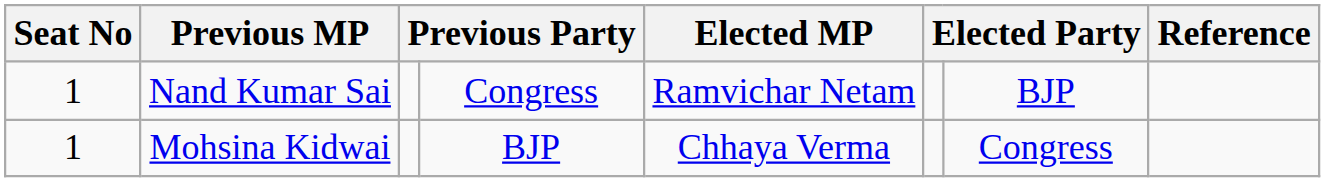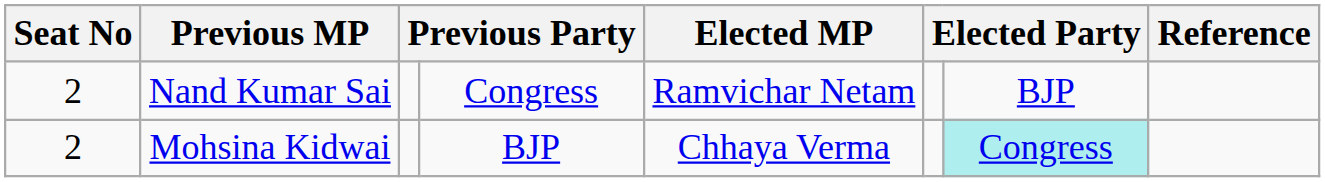Nand Kumar Sai | Seat No: 1 -> 2
Mohsina Kidwai | Seat No: 1 -> 2
Mohsina Kidwai | column 7: no background -> paleturquoise background
